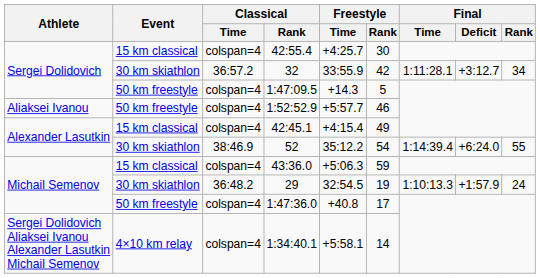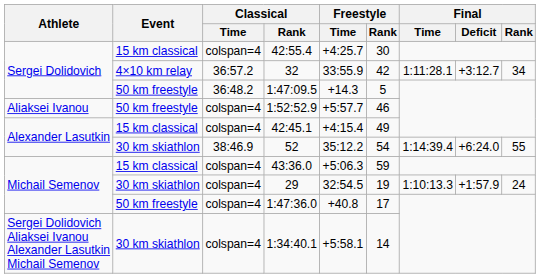32 | Event: 30 km skiathlon -> 4×10 km relay
1:47:09.5 | Classical / Time: colspan=4 -> 36:48.2
29 | Classical / Time: 36:48.2 -> colspan=4
1:34:40.1 | Event: 4×10 km relay -> 30 km skiathlon
